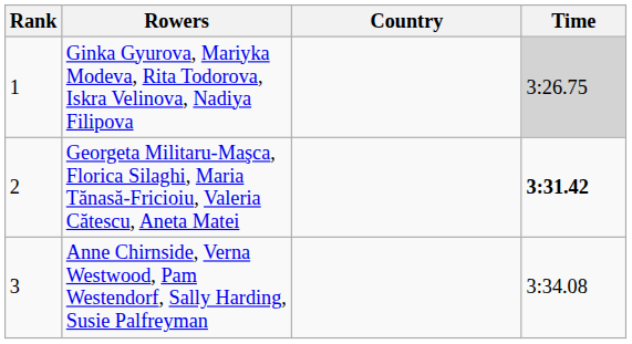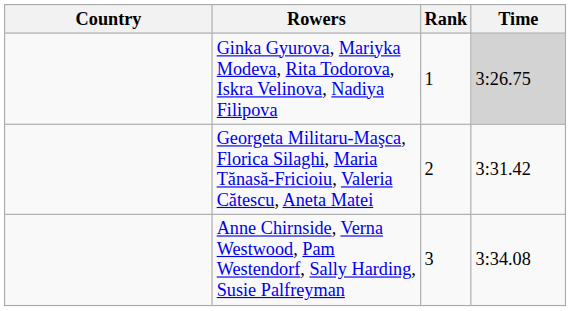columns swapped: Rank <-> Country
row 3 | Time: bold -> normal
